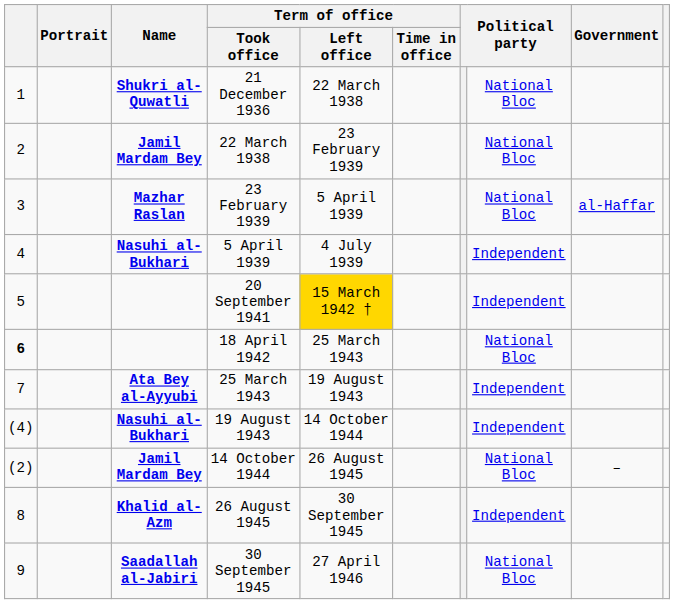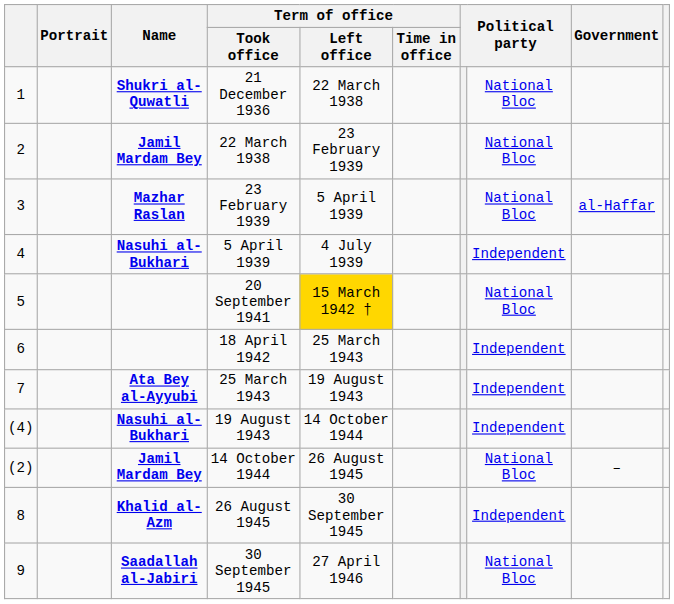20 September 1941 | column 8: Independent -> National Bloc
18 April 1942 | column 1: bold -> normal
18 April 1942 | column 8: National Bloc -> Independent
